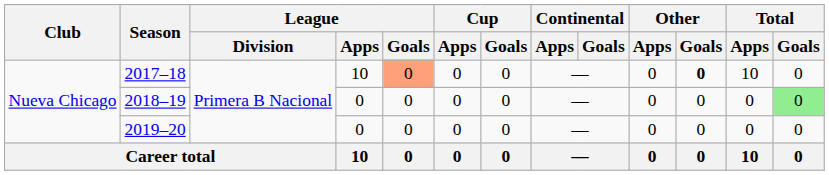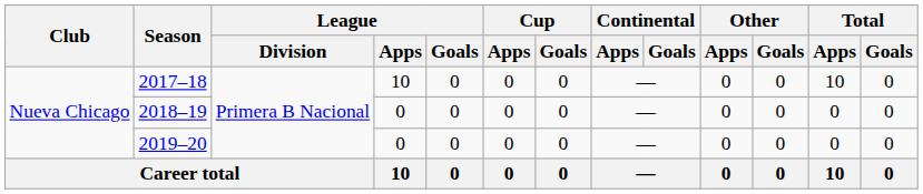2017–18 | League / Goals: lightsalmon background -> no background
2017–18 | Other / Goals: bold -> normal
2018–19 | Total / Goals: lightgreen background -> no background
